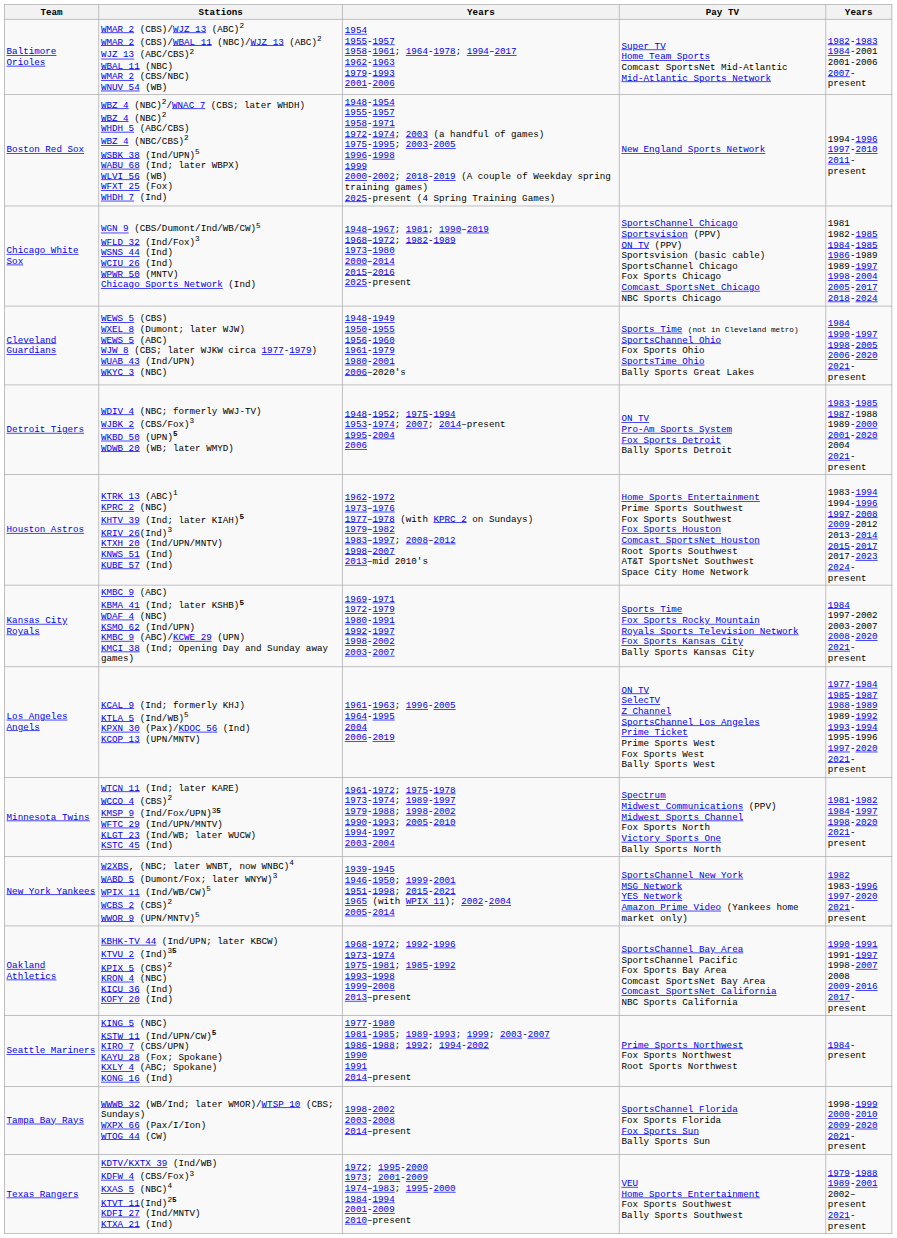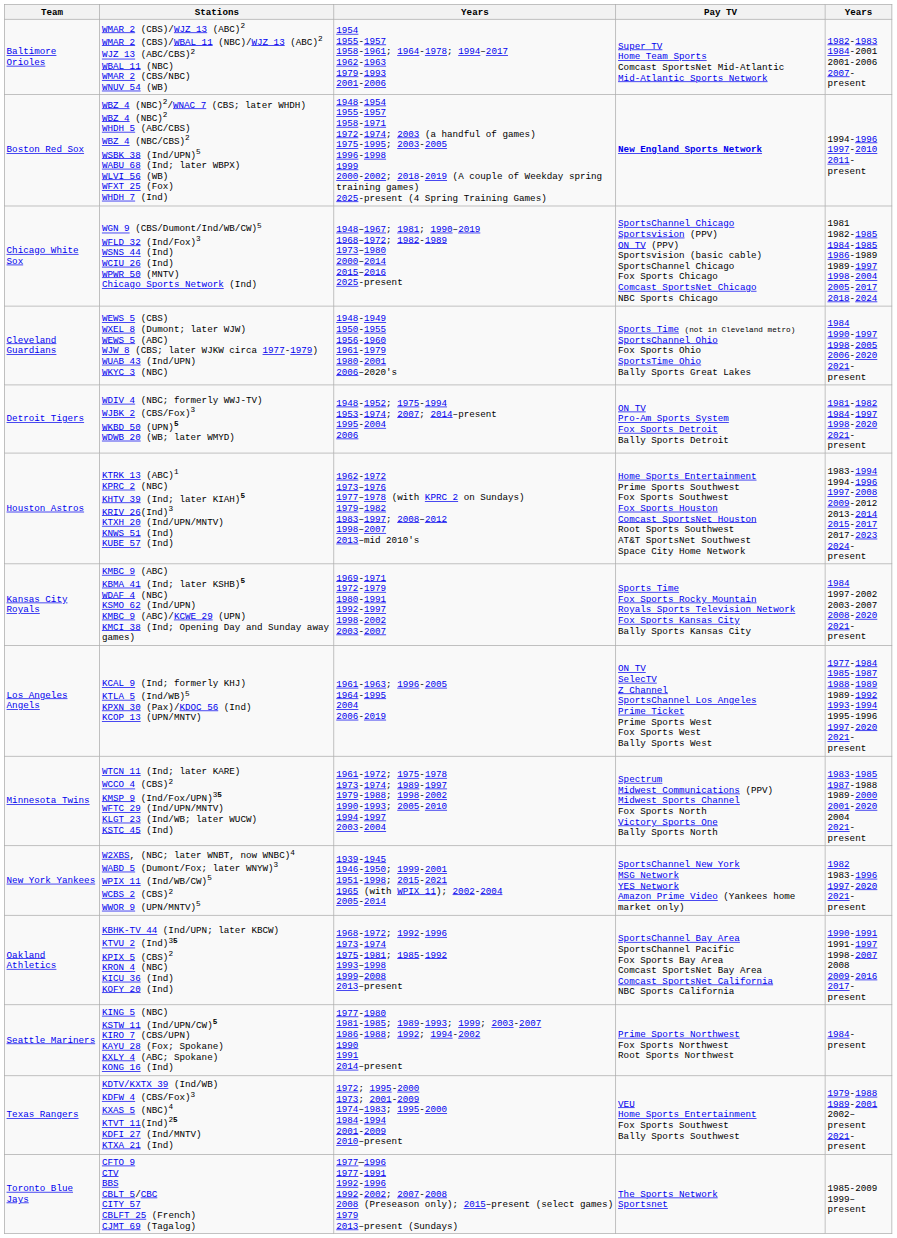Boston Red Sox | Pay TV: normal -> bold
Detroit Tigers | column 5: 1983-1985 1987-1988 1989-2000 2001-2020 2004 2021-present -> 1981-1982 1984-1997 1998-2020 2021-present
Minnesota Twins | column 5: 1981-1982 1984-1997 1998-2020 2021-present -> 1983-1985 1987-1988 1989-2000 2001-2020 2004 2021-present
- row: Tampa Bay Rays | WWWB 32 (WB/Ind; later WMOR)/WTSP 10 (CBS; Sundays) WXPX 66 (Pax/I/Ion) WTOG 44 (CW) | 1998-2002 2003-2008 2014–present | SportsChannel Florida Fox Sports Florida Fox Sports Sun Bally Sports Sun | 1998-1999 2000-2010 2009-2020 2021-present
+ row: Toronto Blue Jays | CFTO 9 CTV BBS CBLT 5/CBC CITY 57 CBLFT 25 (French) CJMT 69 (Tagalog) | 1977—1996 1977-1991 1992-1996 1992-2002; 2007-2008 2008 (Preseason only); 2015–present (select games) 1979 2013–present (Sundays) | The Sports Network Sportsnet | 1985-2009 1999–present
